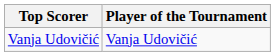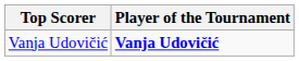row 2 | Player of the Tournament: normal -> bold
